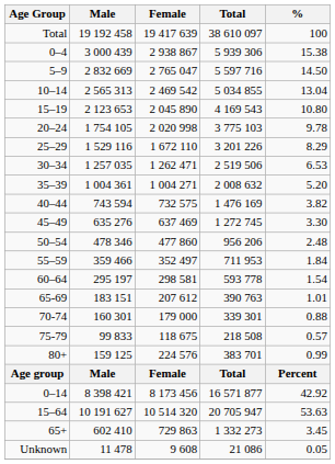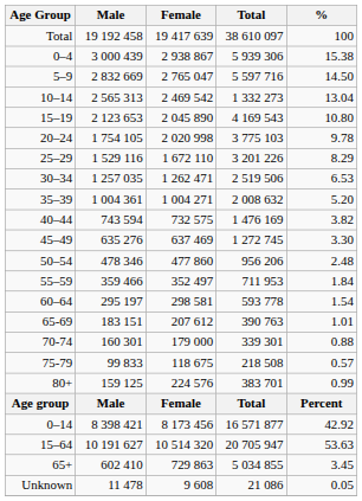10–14 | Total: 5 034 855 -> 1 332 273
65+ | Total: 1 332 273 -> 5 034 855
